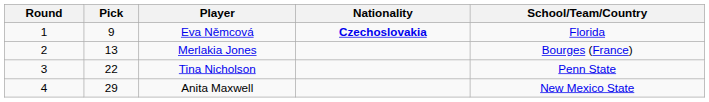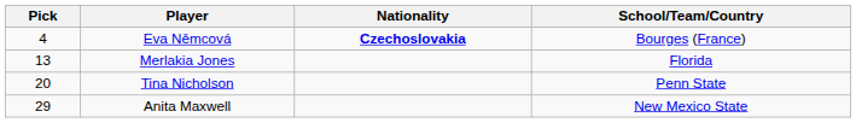- column: Round | 1 | 2 | 3 | 4
Eva Němcová | Pick: 9 -> 4
Eva Němcová | School/Team/Country: Florida -> Bourges (France)
Merlakia Jones | School/Team/Country: Bourges (France) -> Florida
Tina Nicholson | Pick: 22 -> 20
